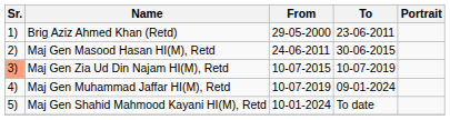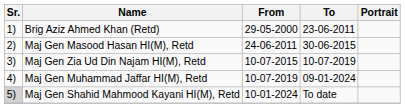Maj Gen Zia Ud Din Najam HI(M), Retd | Sr.: lightsalmon background -> no background
Maj Gen Shahid Mahmood Kayani HI(M), Retd | Sr.: no background -> lightgrey background
